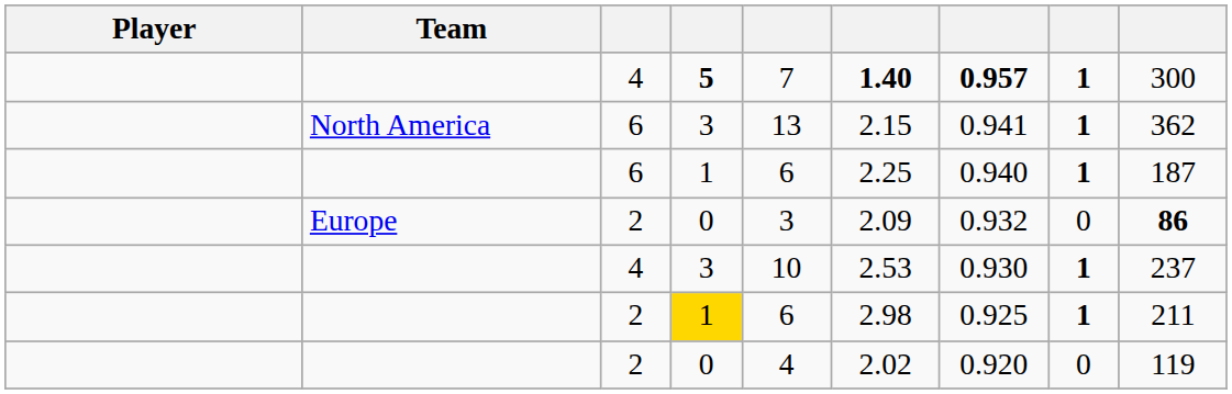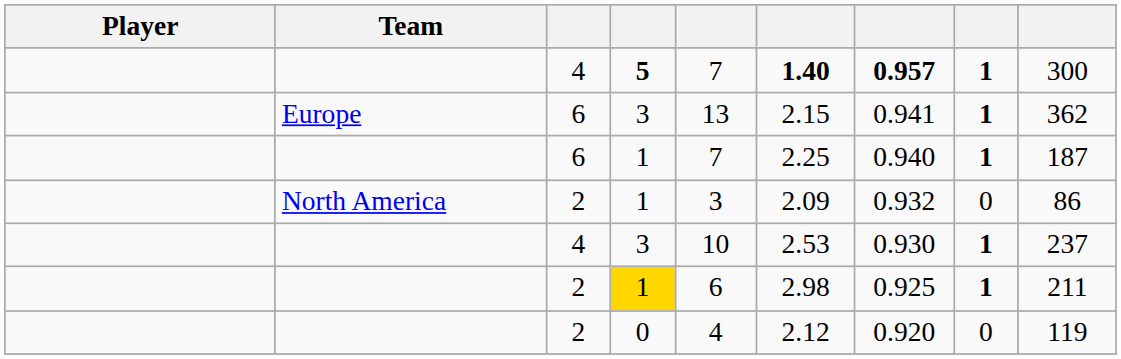row 3 | Team: North America -> Europe
row 4 | column 5: 6 -> 7
row 5 | Team: Europe -> North America
row 5 | column 4: 0 -> 1
row 5 | column 9: bold -> normal
row 8 | column 6: 2.02 -> 2.12
